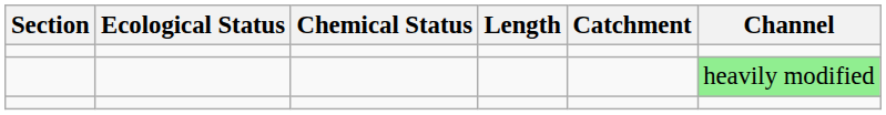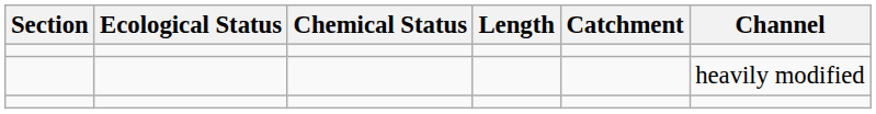row 3 | Channel: lightgreen background -> no background
